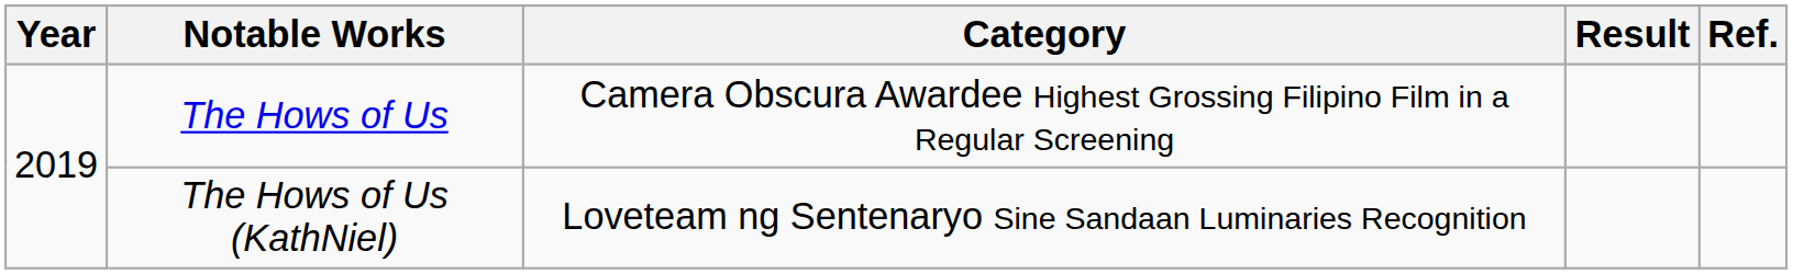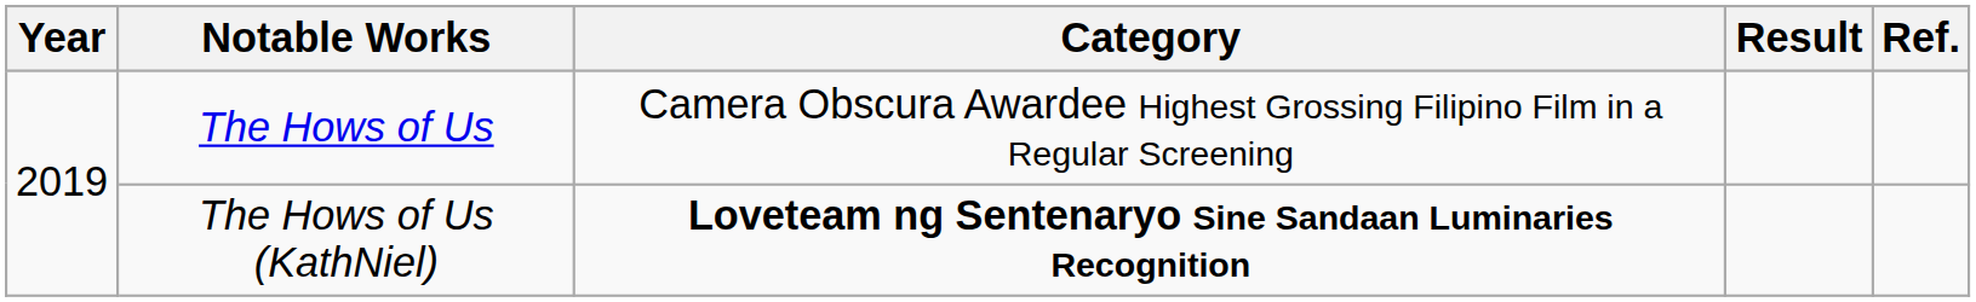The Hows of Us (KathNiel) | Category: normal -> bold
